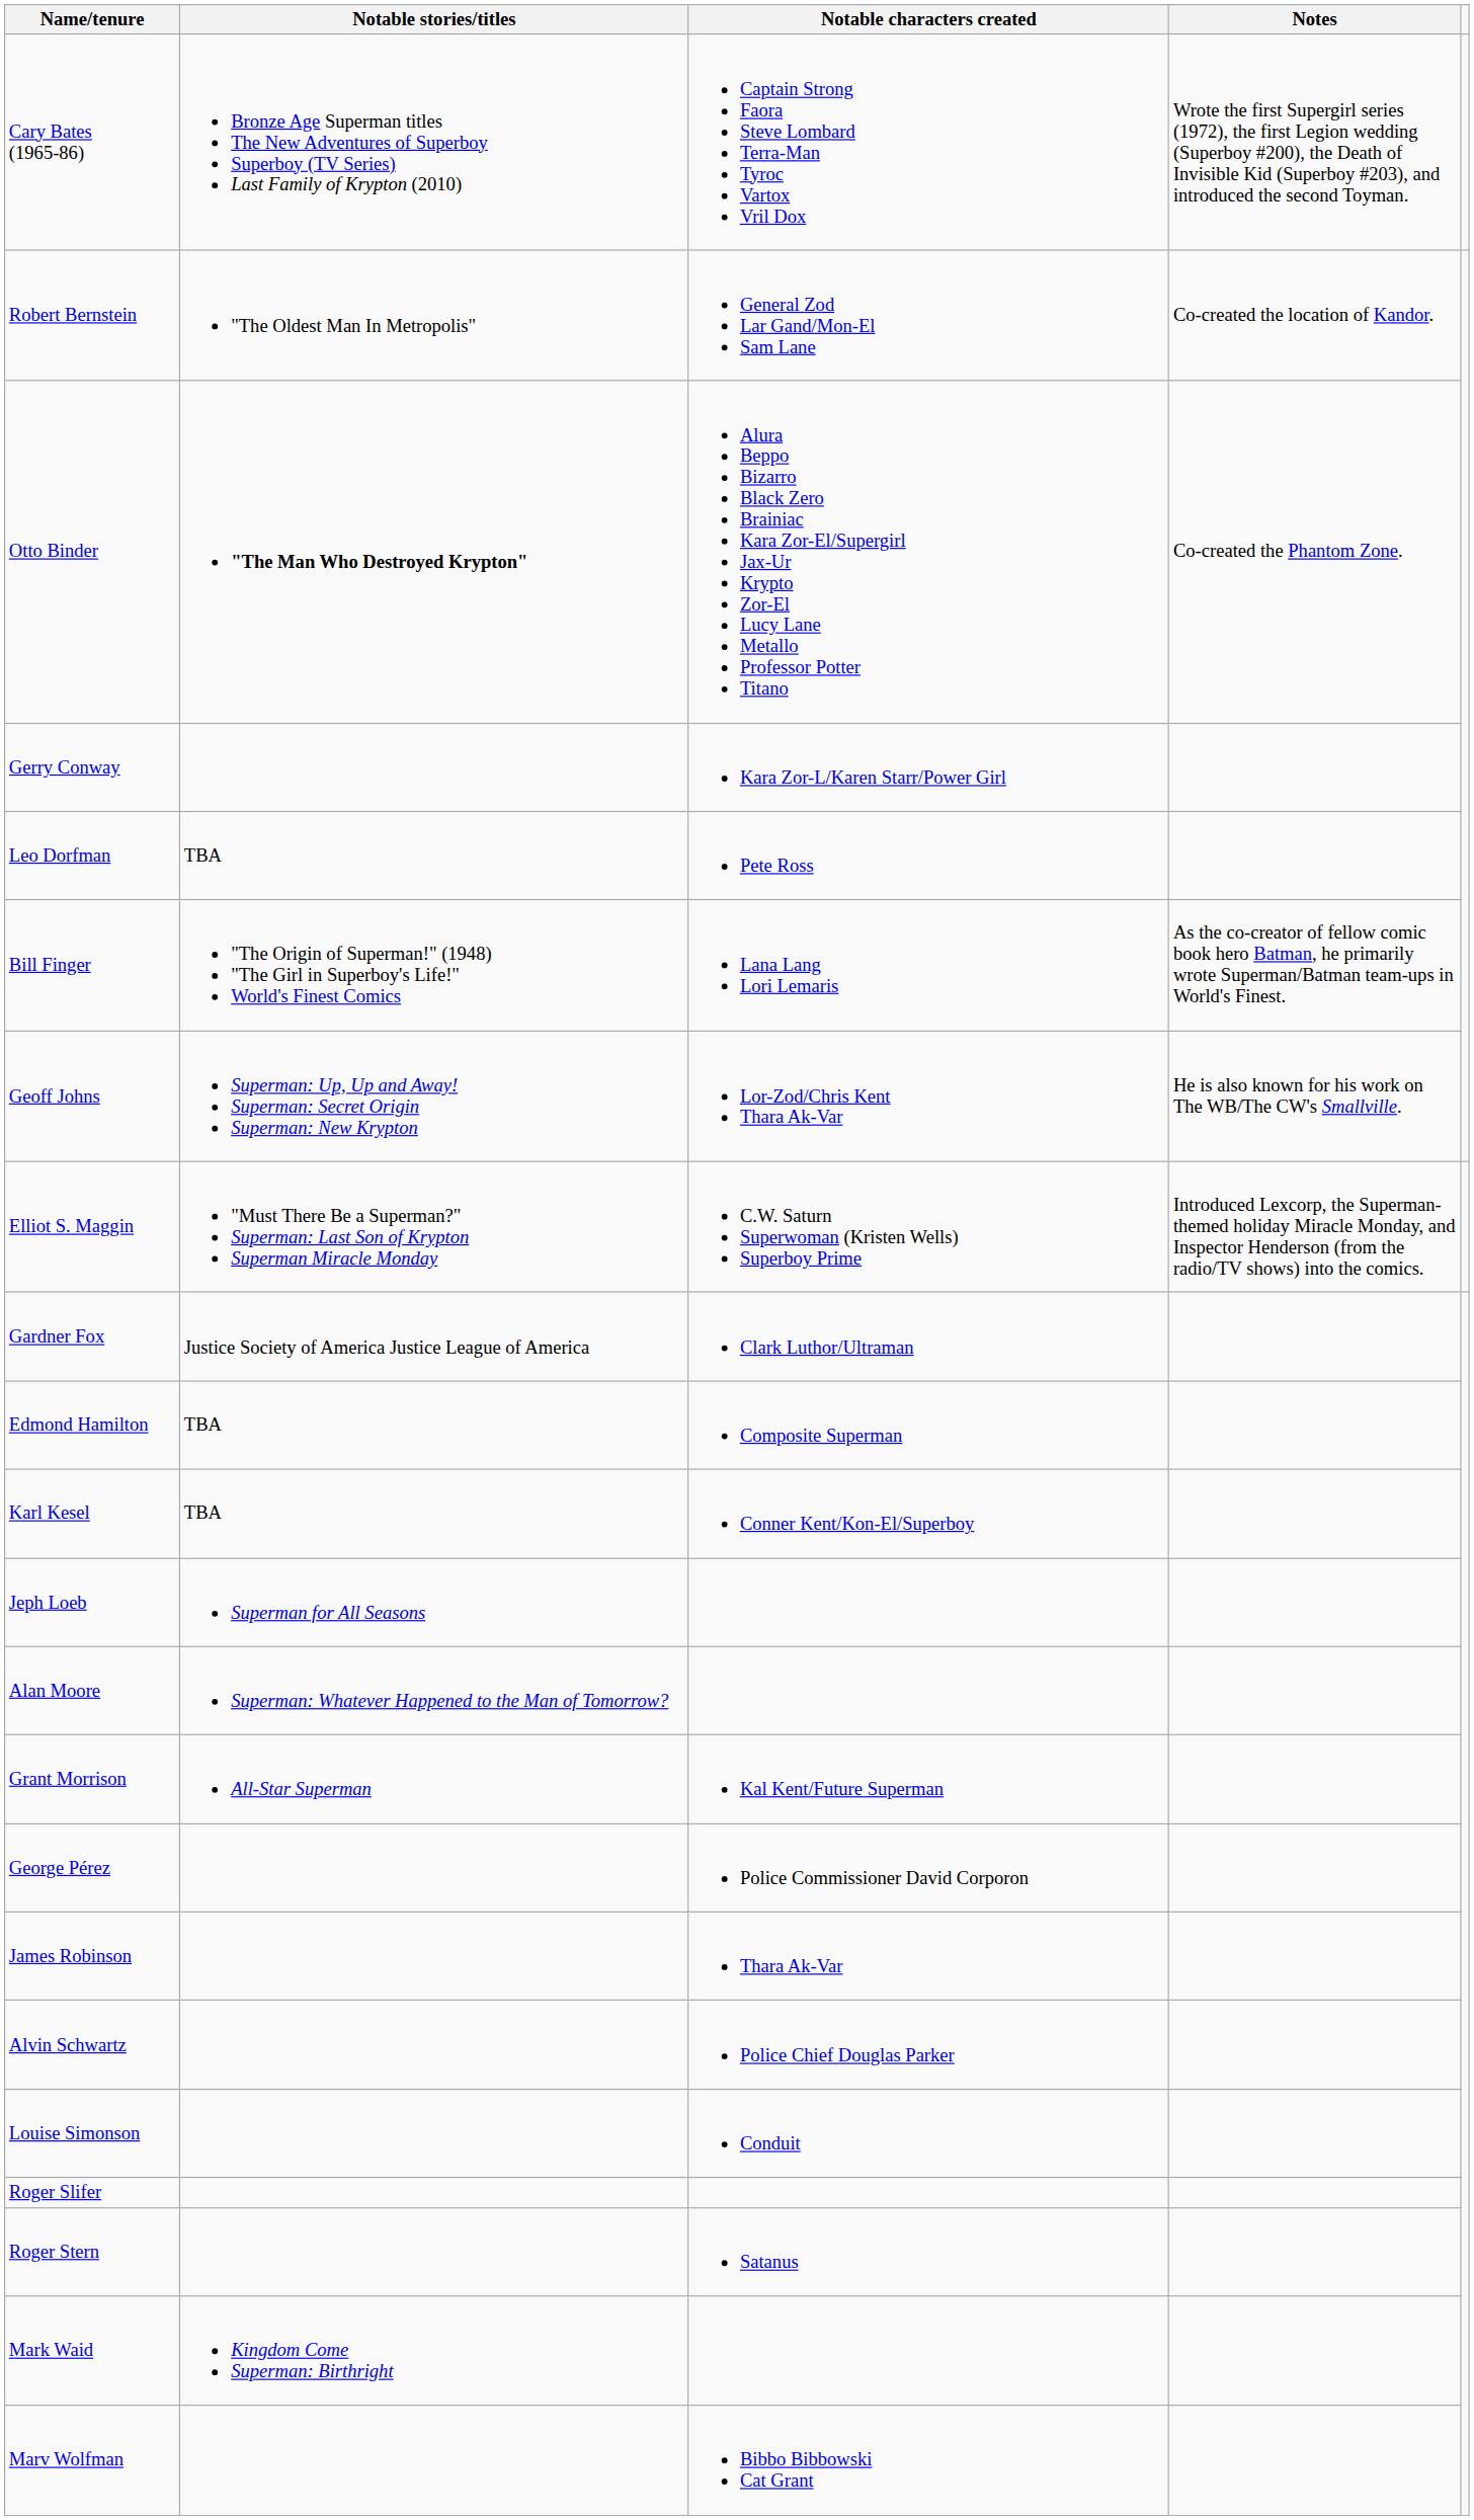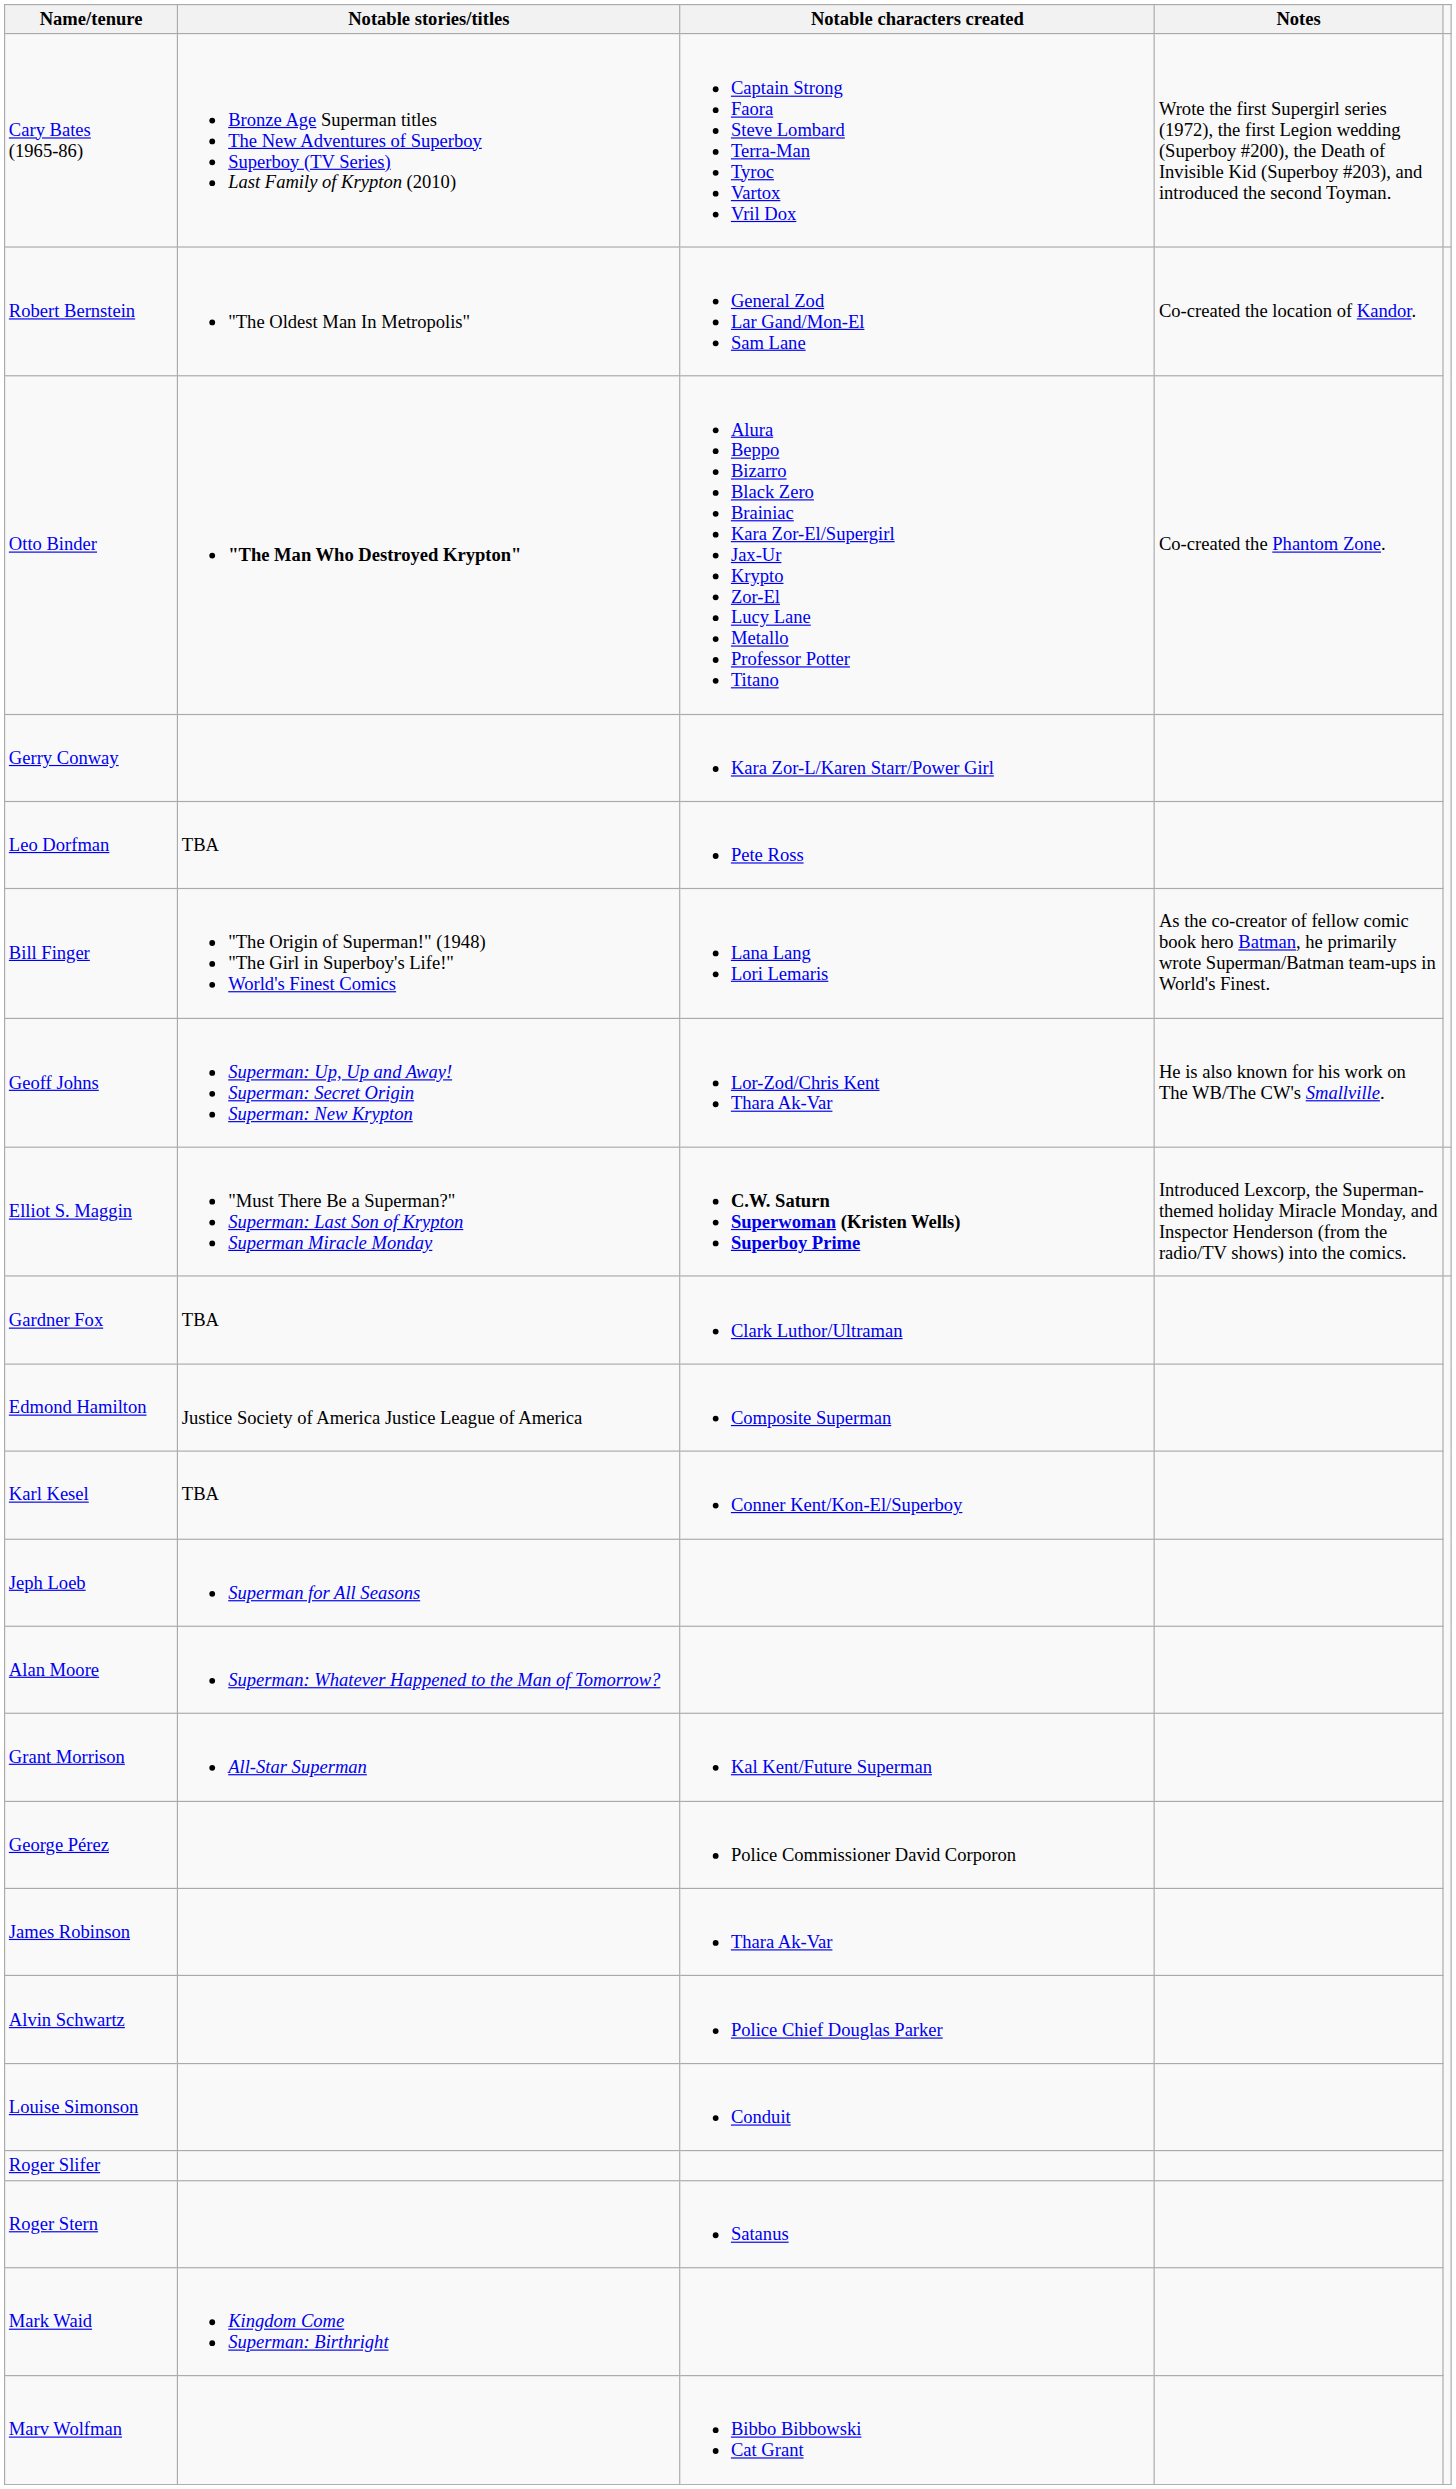Elliot S. Maggin | Notable characters created: normal -> bold
Gardner Fox | Notable stories/titles: Justice Society of America Justice League of America -> TBA
Edmond Hamilton | Notable stories/titles: TBA -> Justice Society of America Justice League of America
